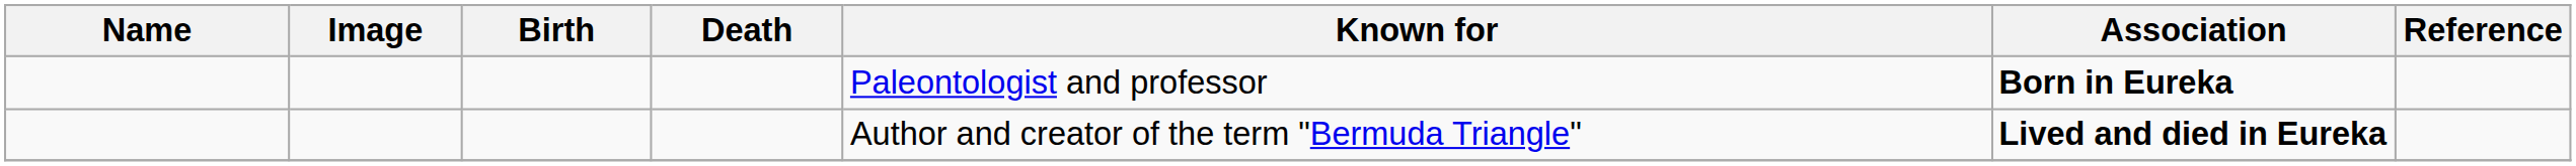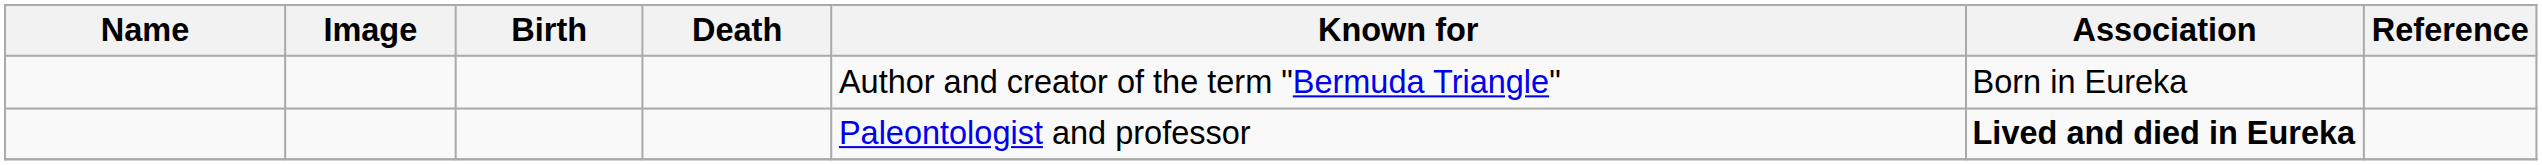row 2 | Known for: Paleontologist and professor -> Author and creator of the term "Bermuda Triangle"
row 2 | Association: bold -> normal
row 3 | Known for: Author and creator of the term "Bermuda Triangle" -> Paleontologist and professor
